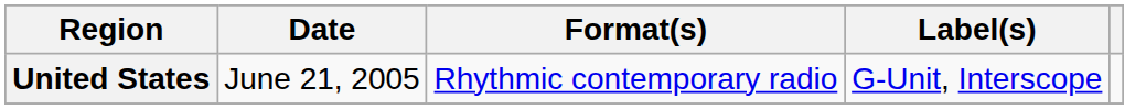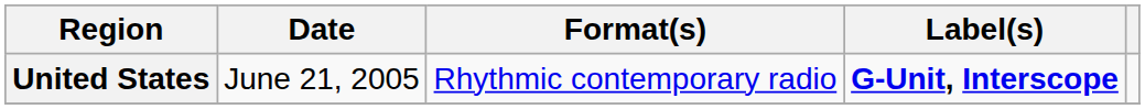United States | Label(s): normal -> bold
